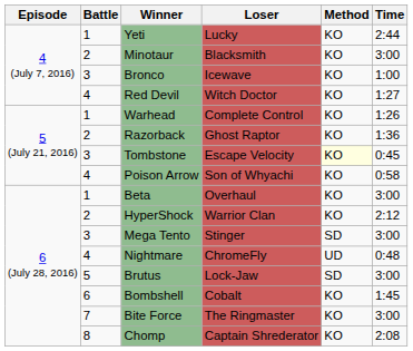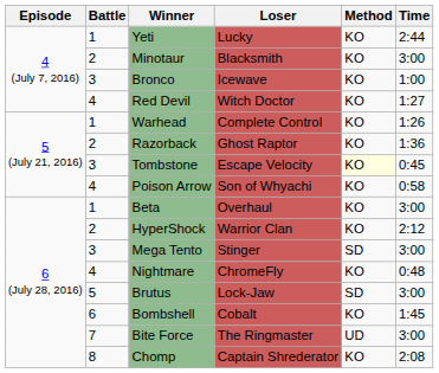Nightmare | Method: UD -> KO
Bite Force | Method: KO -> UD
